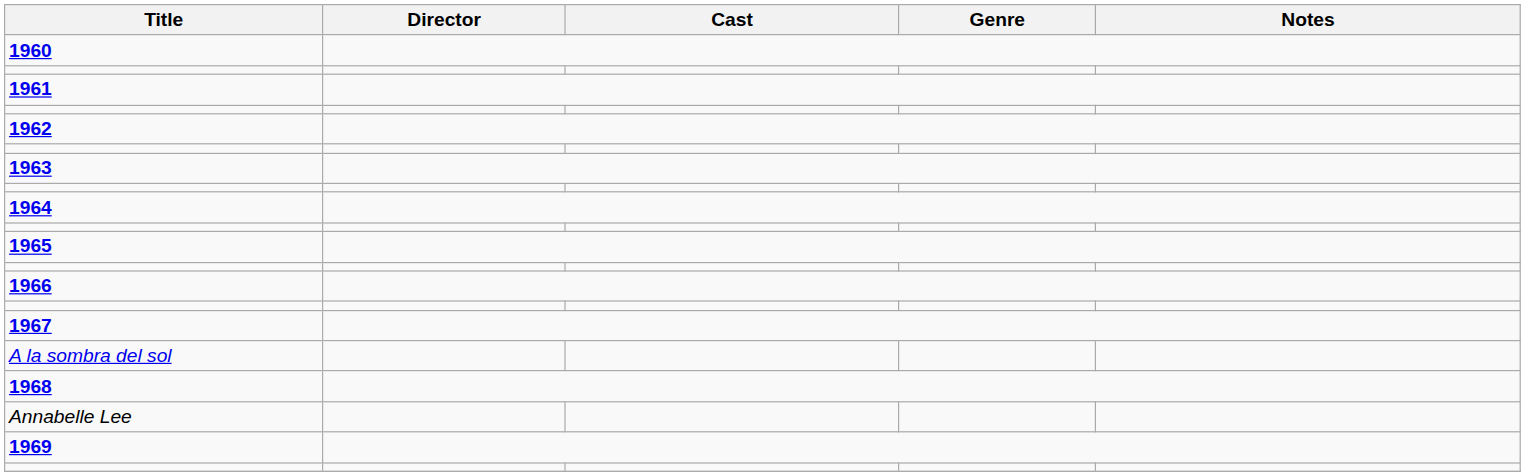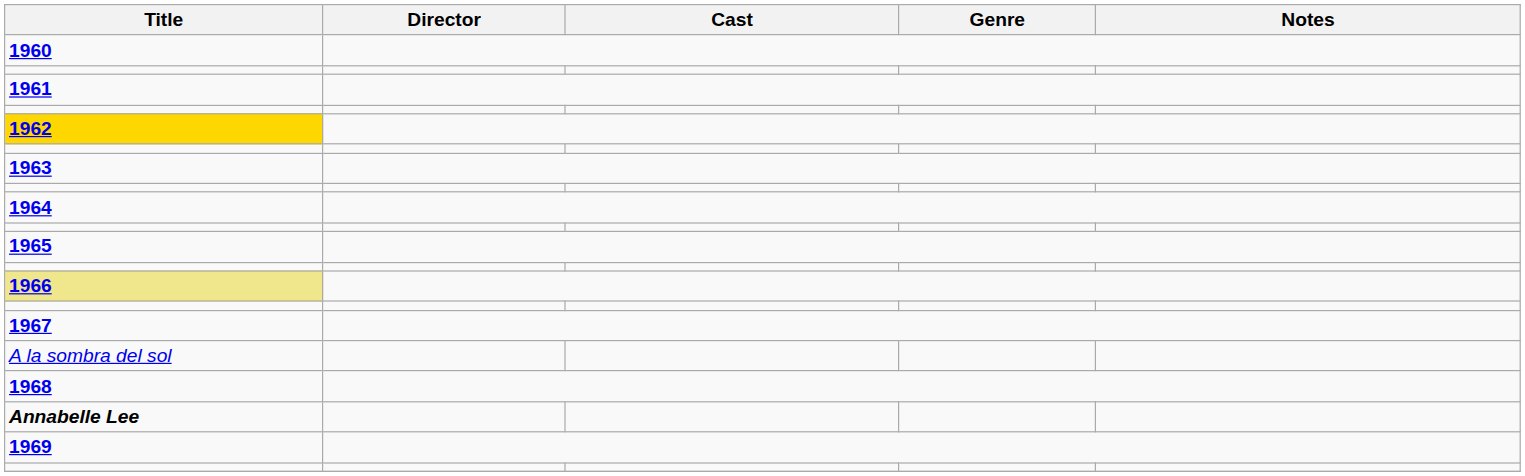1962 | Title: no background -> gold background
1966 | Title: no background -> khaki background
Annabelle Lee | Title: normal -> bold
